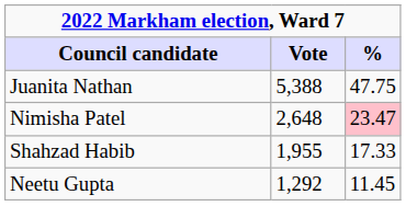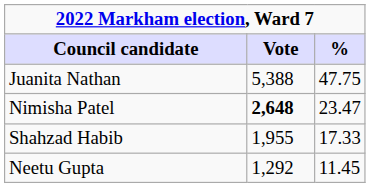Nimisha Patel | Vote: normal -> bold
Nimisha Patel | %: pink background -> no background
